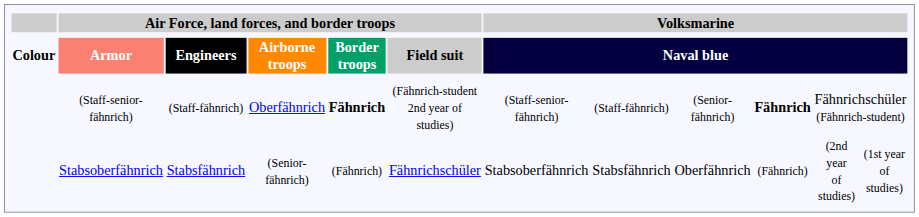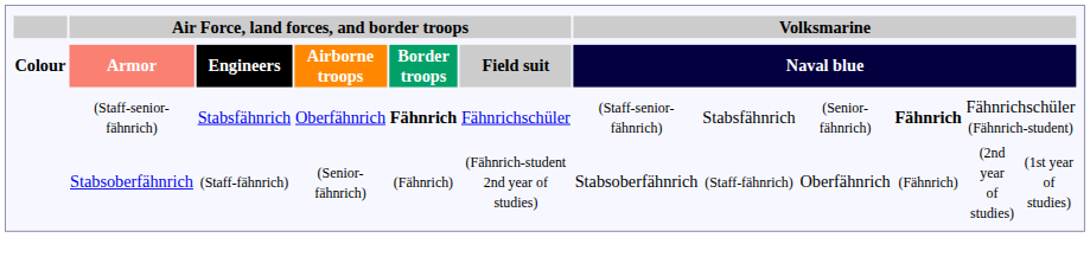row 3 | column 3: (Staff-fähnrich) -> Stabsfähnrich
row 3 | column 6: (Fähnrich-student 2nd year of studies) -> Fähnrichschüler
row 3 | column 8: (Staff-fähnrich) -> Stabsfähnrich
row 4 | column 3: Stabsfähnrich -> (Staff-fähnrich)
row 4 | column 6: Fähnrichschüler -> (Fähnrich-student 2nd year of studies)
row 4 | column 8: Stabsfähnrich -> (Staff-fähnrich)
